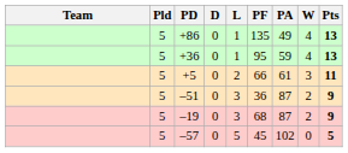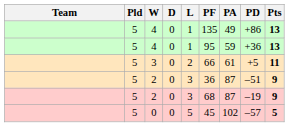columns swapped: W <-> PD
